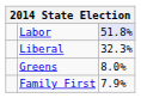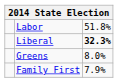Labor | column 3: lavender background -> no background
Liberal | column 3: normal -> bold
